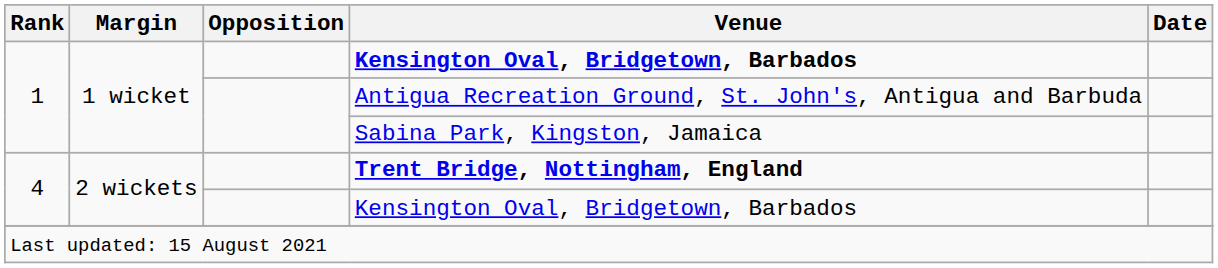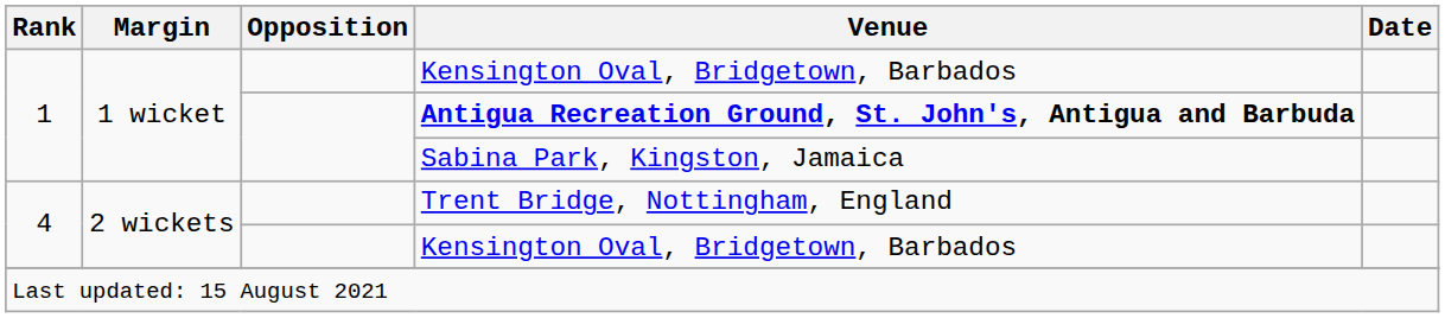1 / Kensington Oval, Bridgetown, Barbados | Venue: bold -> normal
Antigua Recreation Ground, St. John's, Antigua and Barbuda | Venue: normal -> bold
Trent Bridge, Nottingham, England | Venue: bold -> normal
